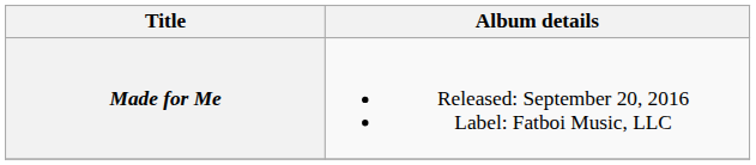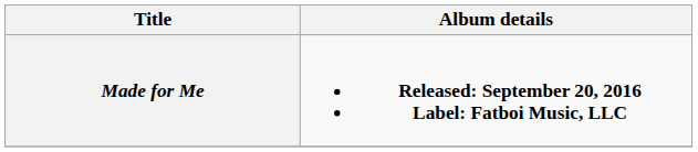Made for Me | Album details: normal -> bold
